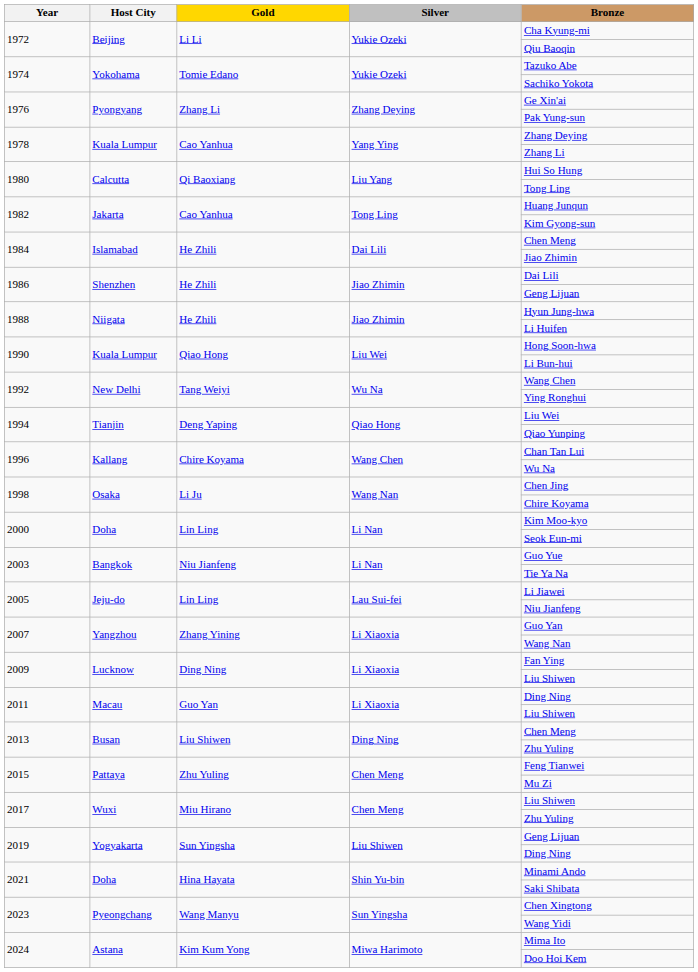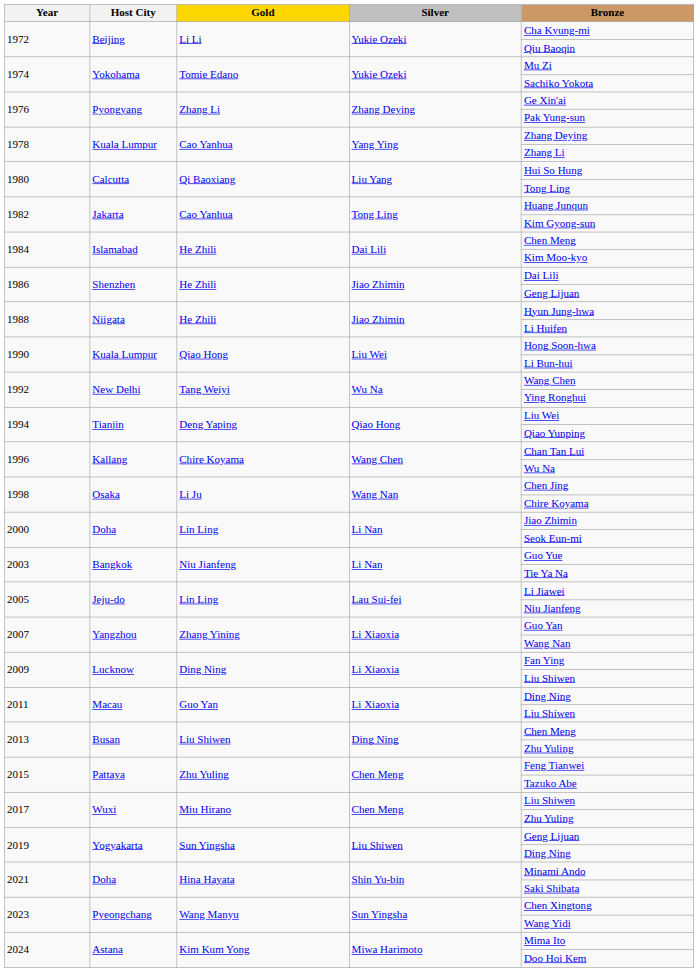row 4 | Bronze: Tazuko Abe -> Mu Zi
row 15 | Bronze: Jiao Zhimin -> Kim Moo-kyo
row 30 | Bronze: Kim Moo-kyo -> Jiao Zhimin
row 45 | Bronze: Mu Zi -> Tazuko Abe
